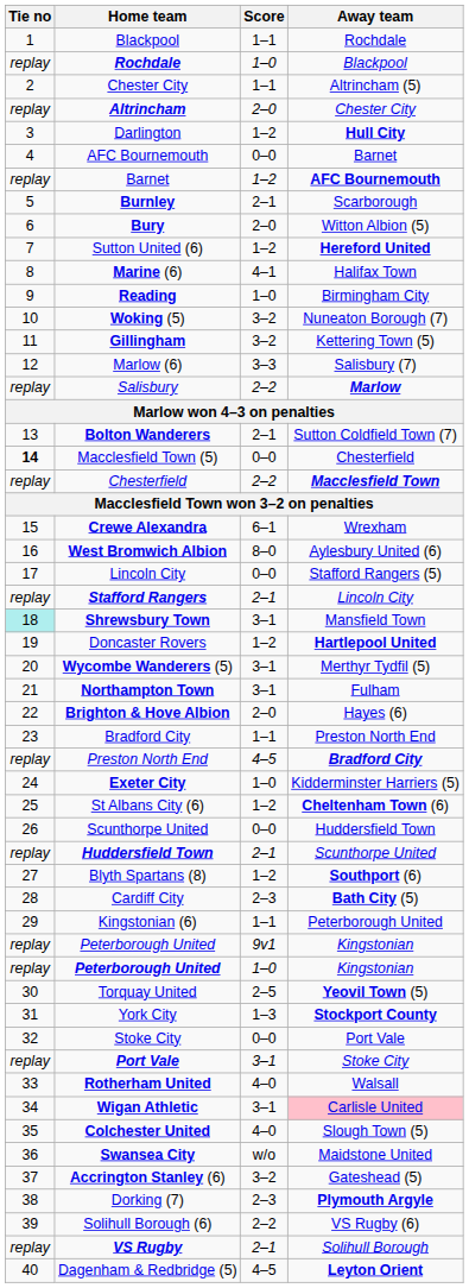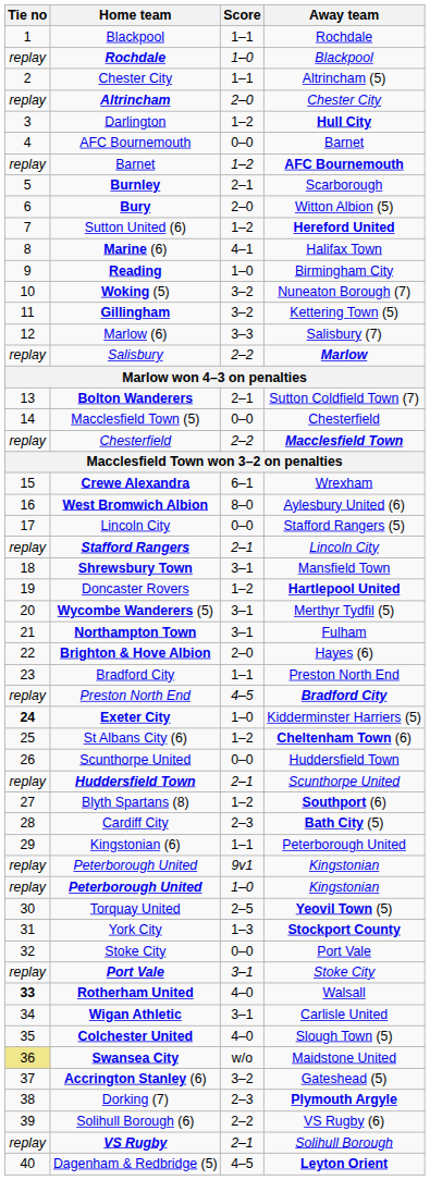Macclesfield Town (5) | Tie no: bold -> normal
Shrewsbury Town | Tie no: paleturquoise background -> no background
Exeter City | Tie no: normal -> bold
Rotherham United | Tie no: normal -> bold
Wigan Athletic | Away team: pink background -> no background
Swansea City | Tie no: no background -> khaki background
